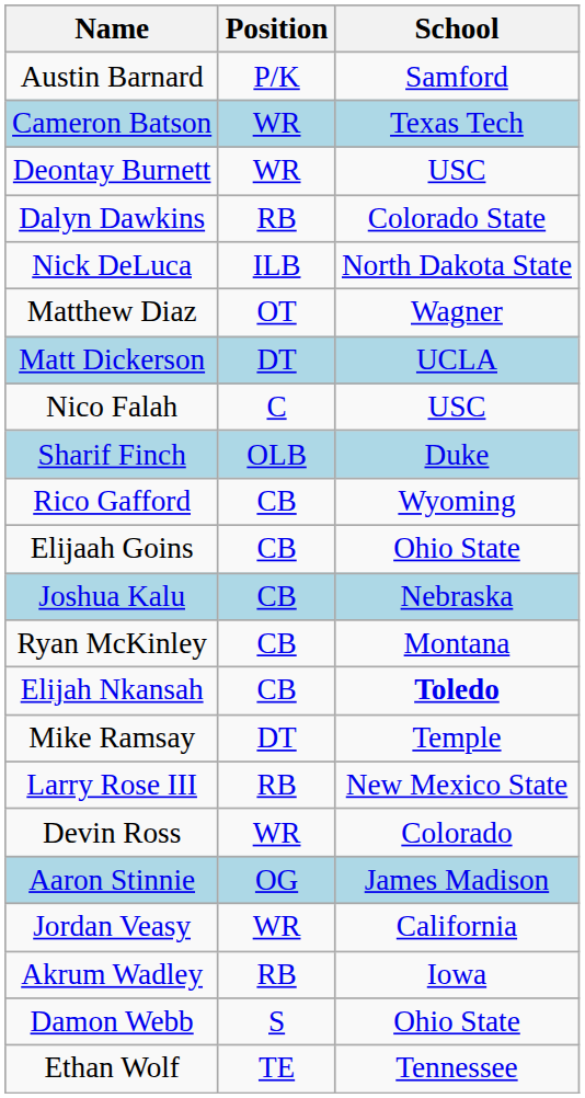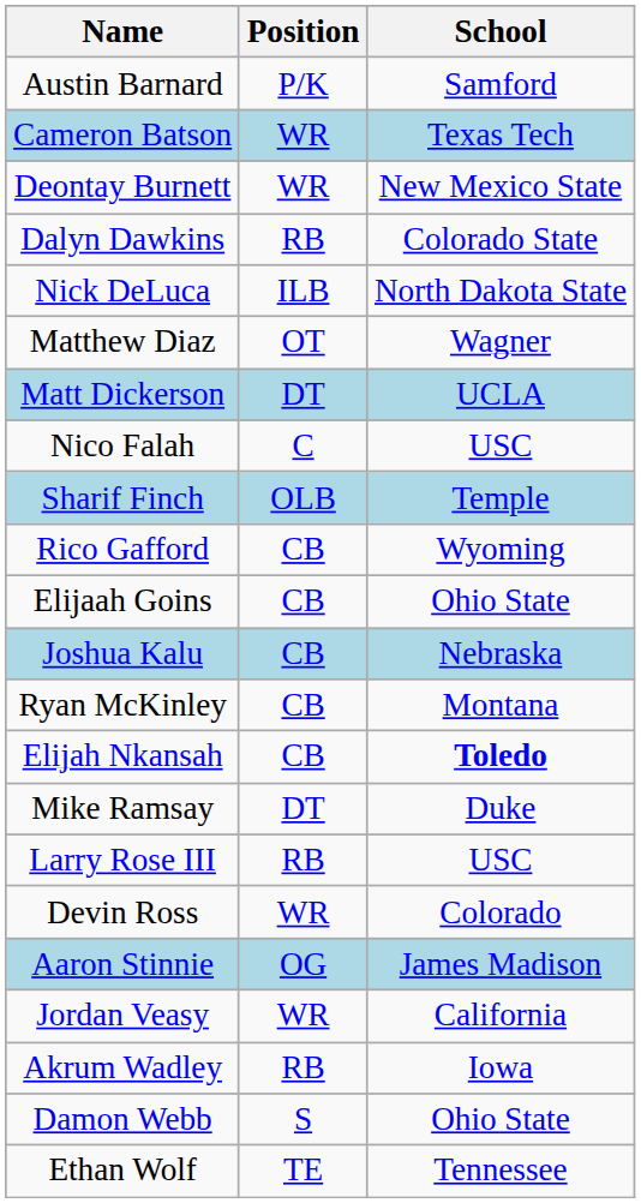Deontay Burnett | School: USC -> New Mexico State
Sharif Finch | School: Duke -> Temple
Mike Ramsay | School: Temple -> Duke
Larry Rose III | School: New Mexico State -> USC
